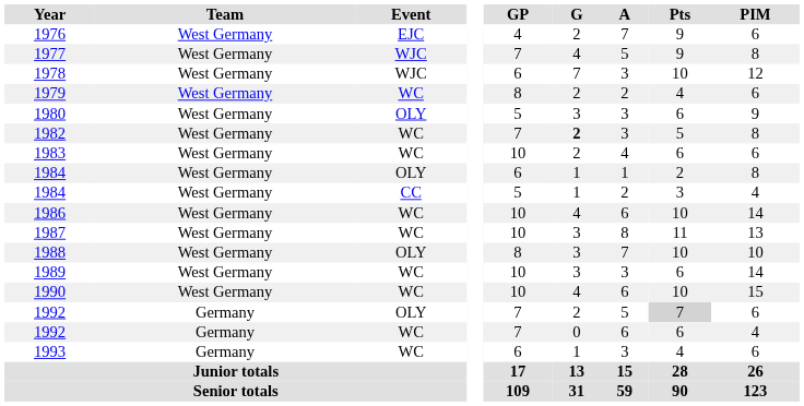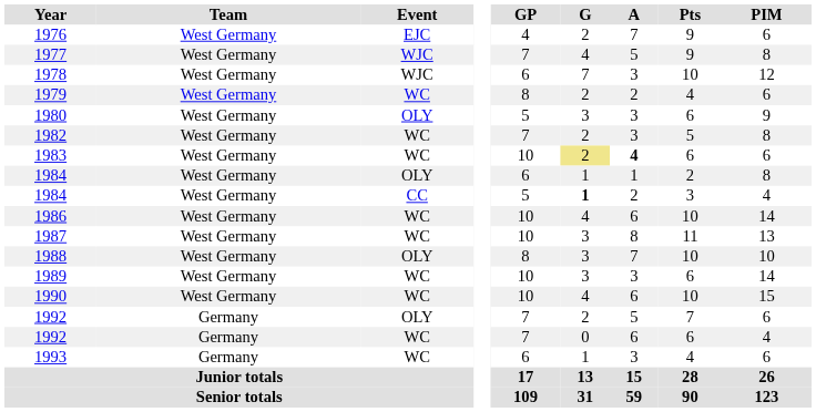1982 | G: bold -> normal
1983 | G: no background -> khaki background
1983 | A: normal -> bold
1984 / CC | G: normal -> bold
1992 / OLY | Pts: lightgrey background -> no background
